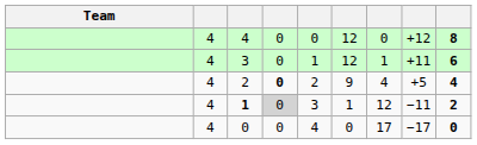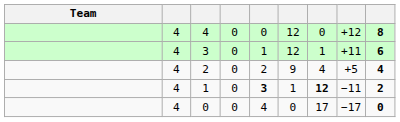row 4 | column 4: bold -> normal
row 5 | column 3: bold -> normal
row 5 | column 4: lightgrey background -> no background
row 5 | column 5: normal -> bold
row 5 | column 7: normal -> bold
